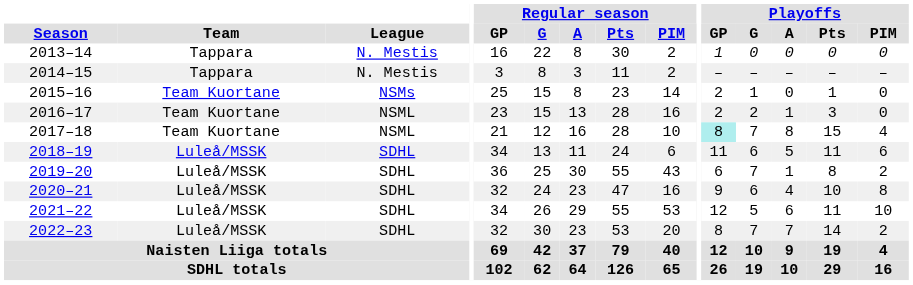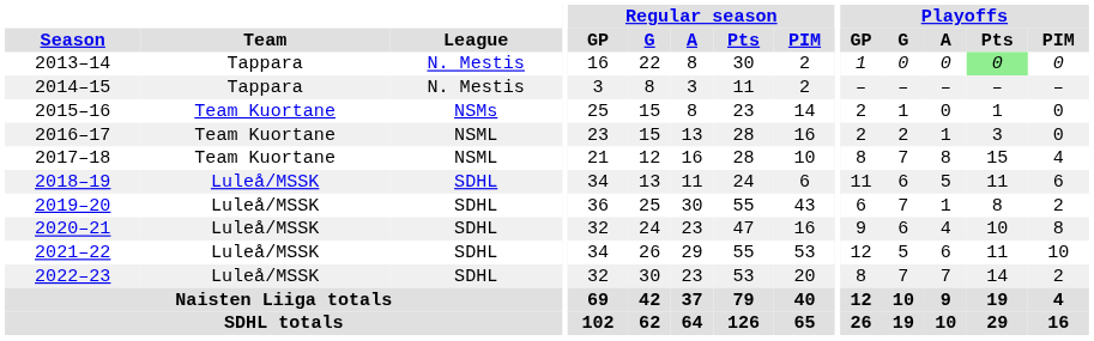2013–14 | Playoffs / Pts: no background -> lightgreen background
2017–18 | Playoffs / GP: paleturquoise background -> no background
